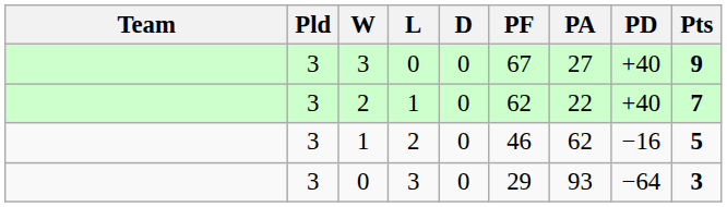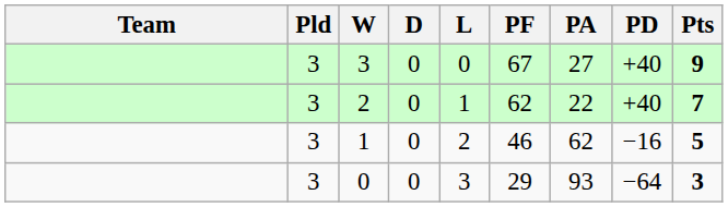columns swapped: D <-> L
